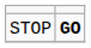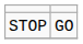STOP | column 2: bold -> normal
